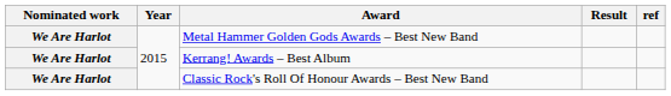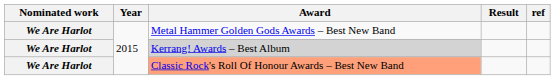Kerrang! Awards – Best Album | Award: no background -> lightgrey background
Classic Rock's Roll Of Honour Awards – Best New Band | Award: no background -> lightsalmon background
